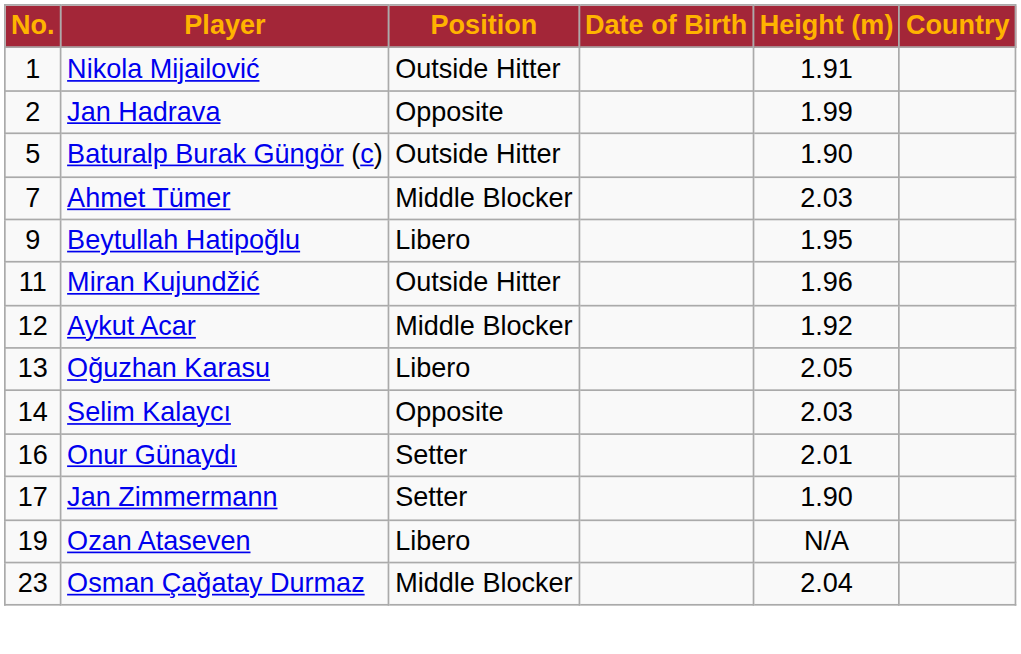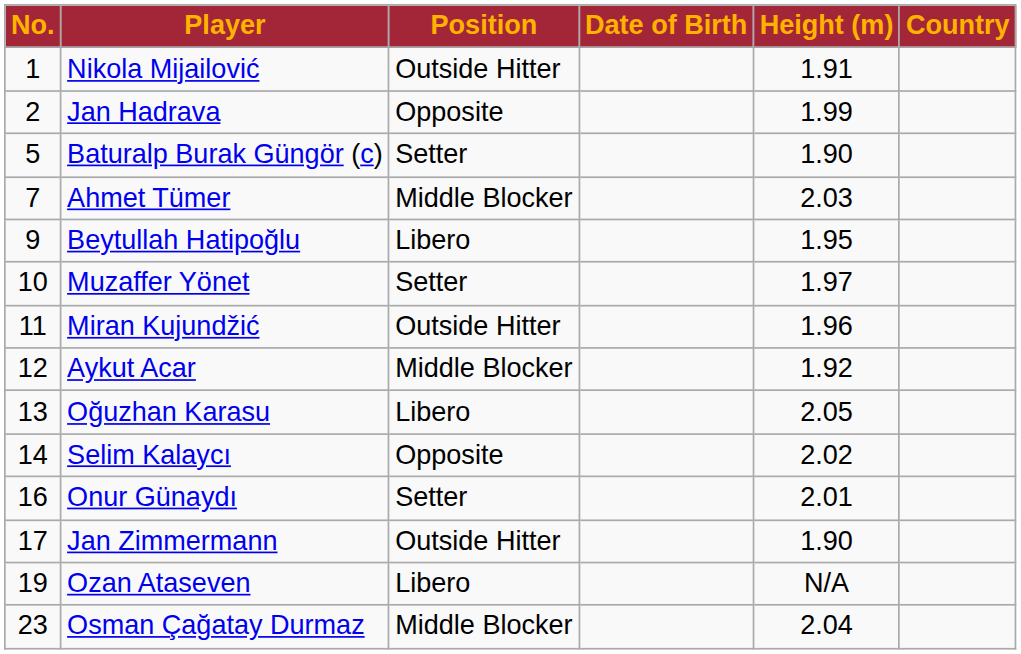Baturalp Burak Güngör (c) | Position: Outside Hitter -> Setter
+ row: 10 | Muzaffer Yönet | Setter | 1.97
Selim Kalaycı | Height (m): 2.03 -> 2.02
Jan Zimmermann | Position: Setter -> Outside Hitter
